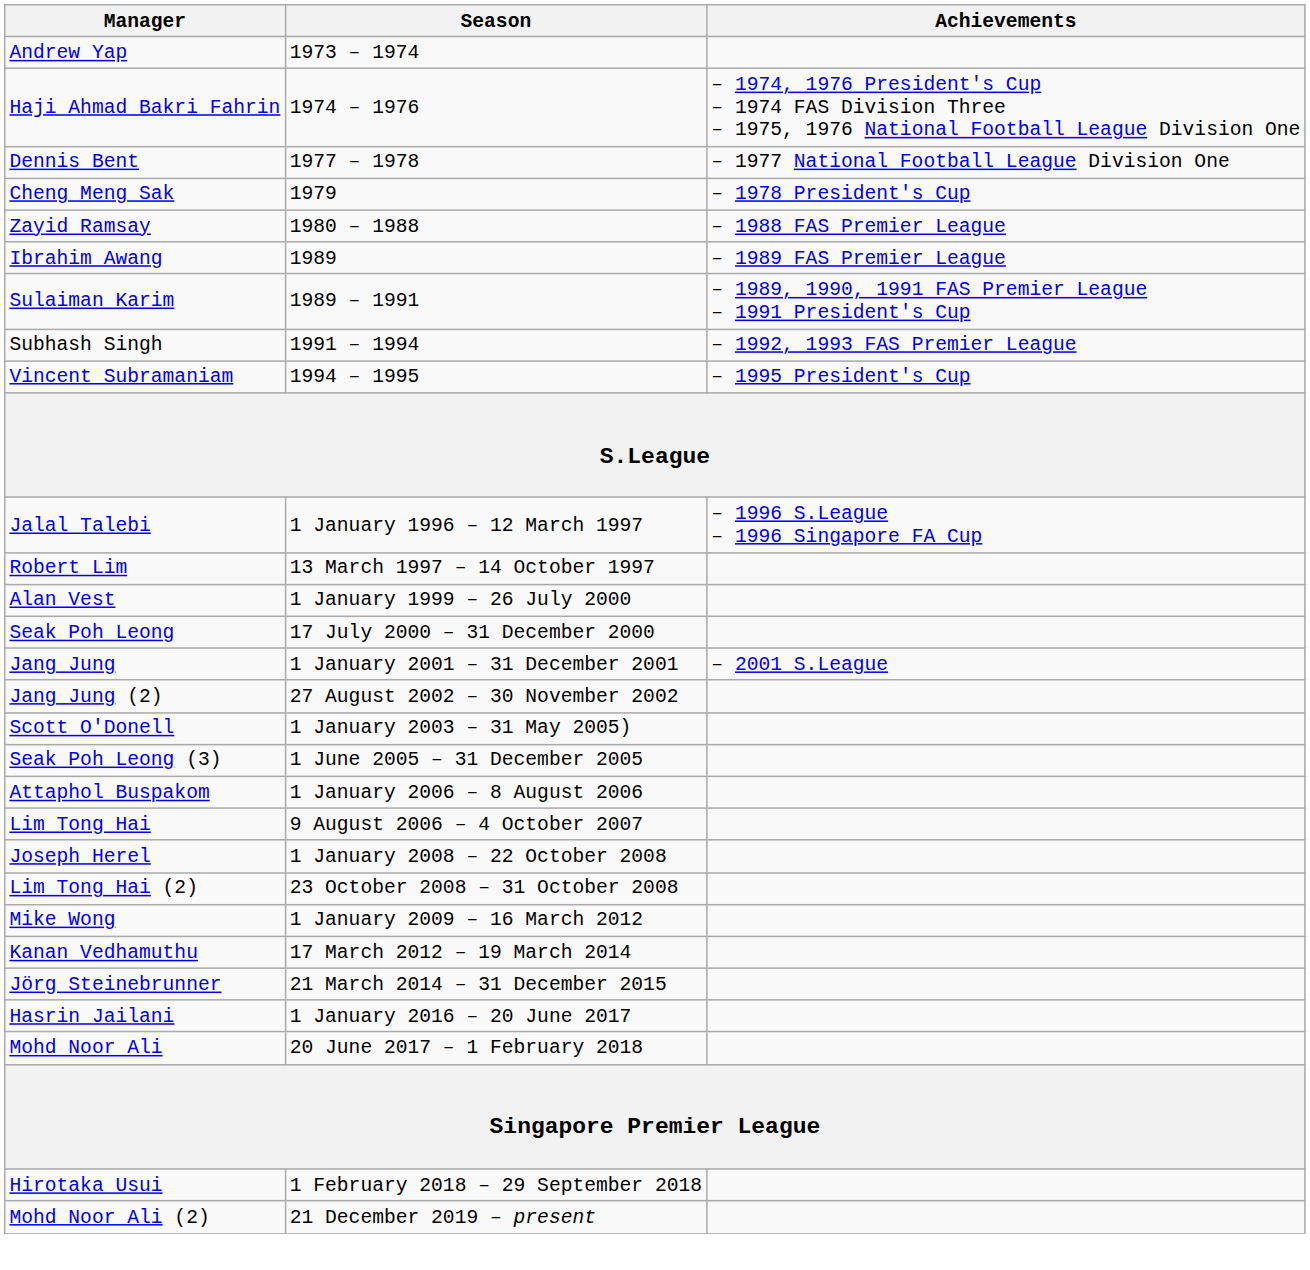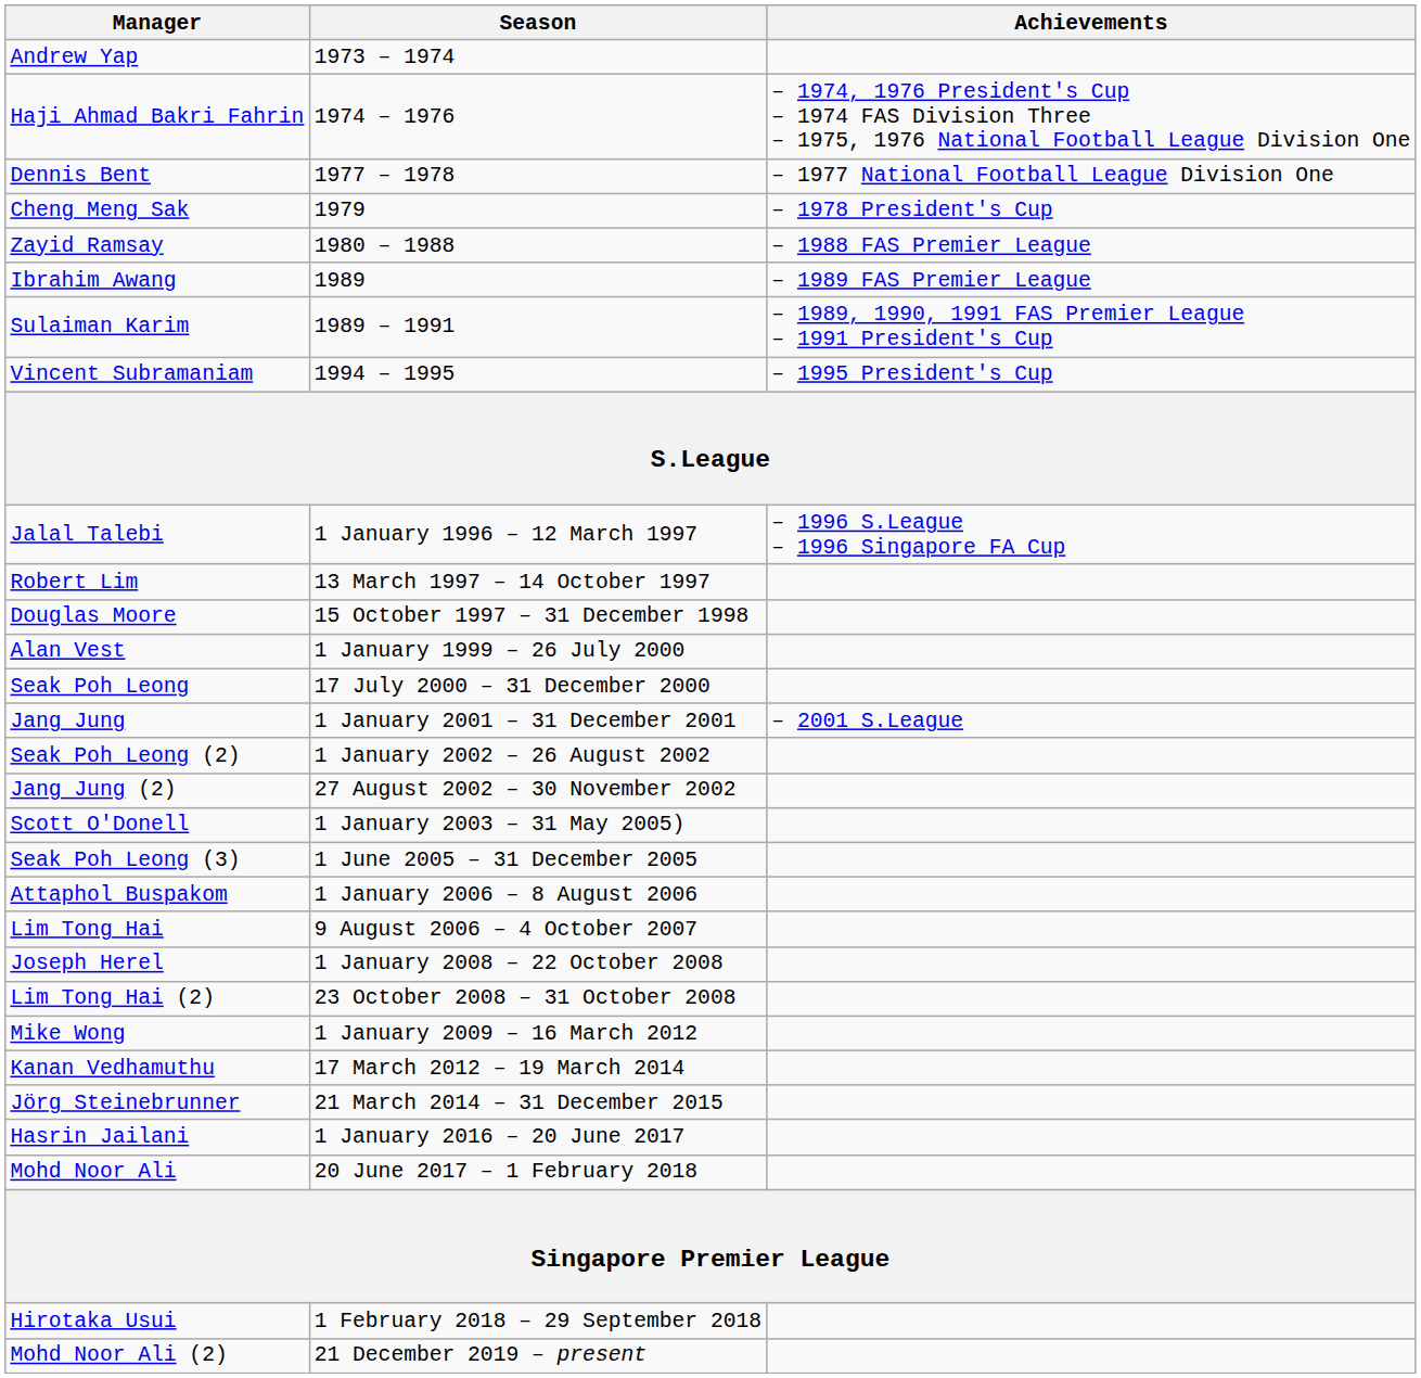- row: Subhash Singh | 1991 – 1994 | – 1992, 1993 FAS Premier League
+ row: Douglas Moore | 15 October 1997 – 31 December 1998
+ row: Seak Poh Leong (2) | 1 January 2002 – 26 August 2002
